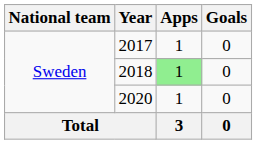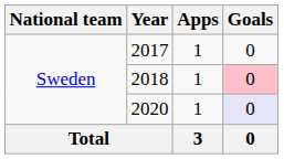2018 | Apps: lightgreen background -> no background
2018 | Goals: no background -> pink background
2020 | Goals: no background -> lavender background
